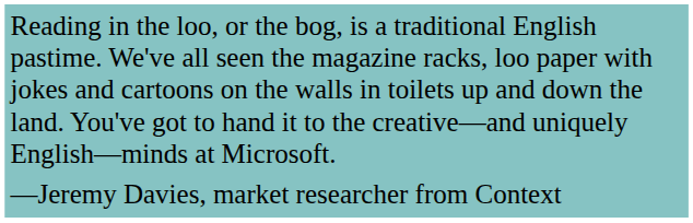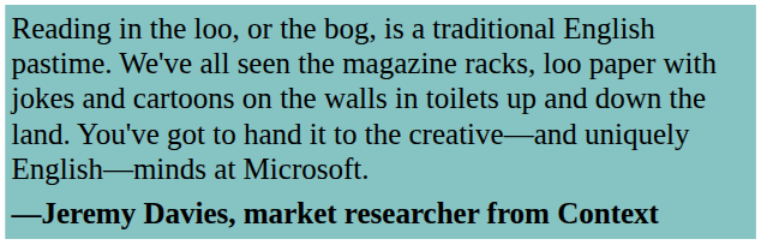row 2 | column 1: normal -> bold
